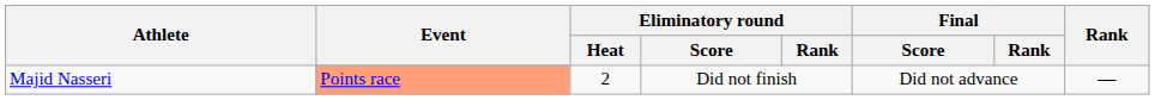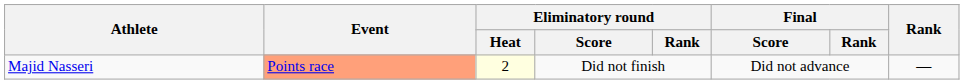Majid Nasseri | Eliminatory round / Heat: no background -> lightyellow background
